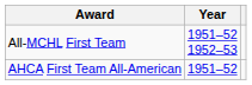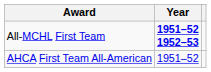row 2 | Year: normal -> bold
